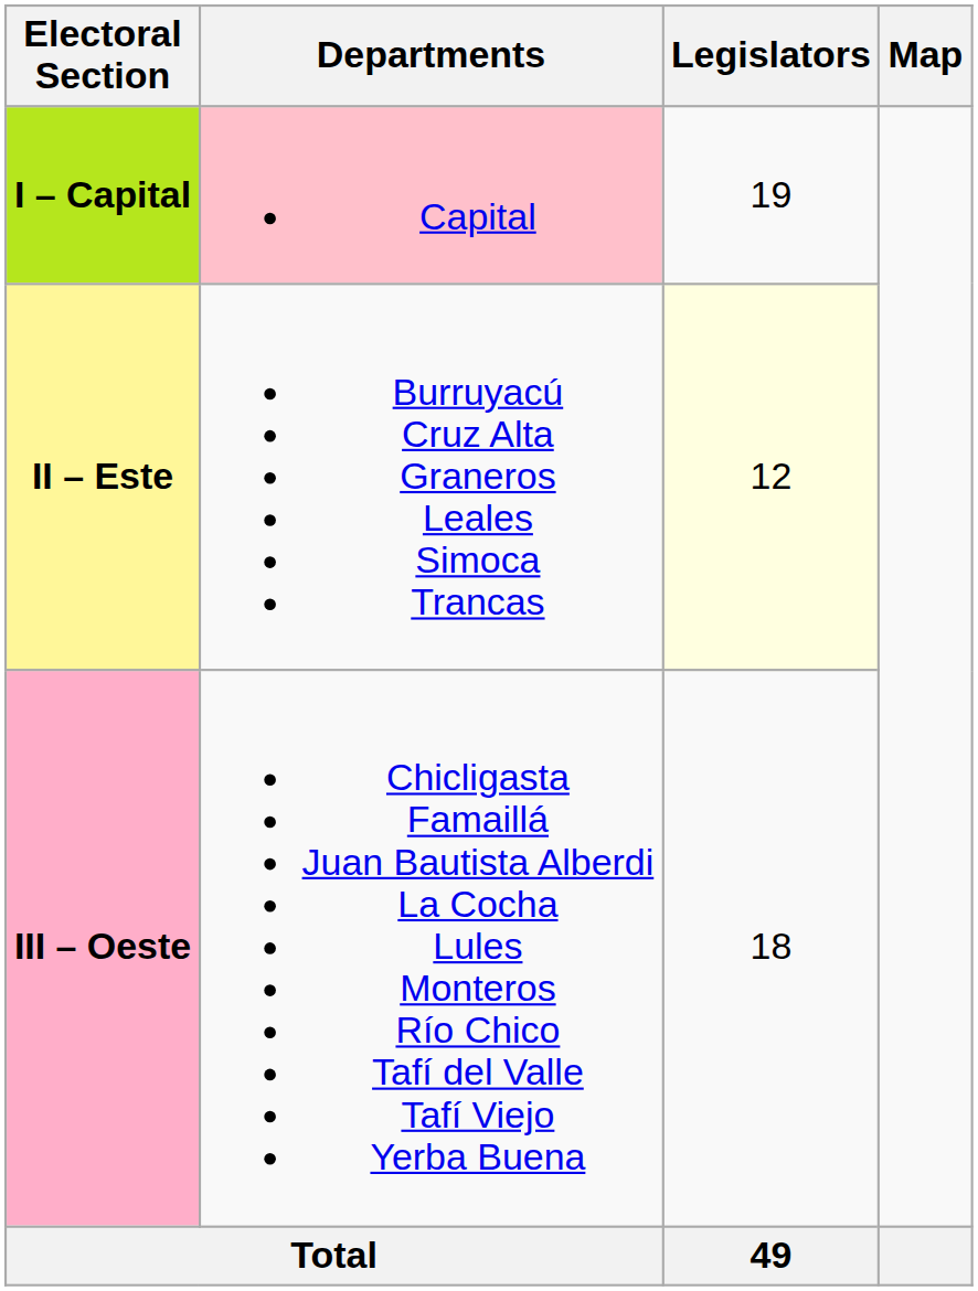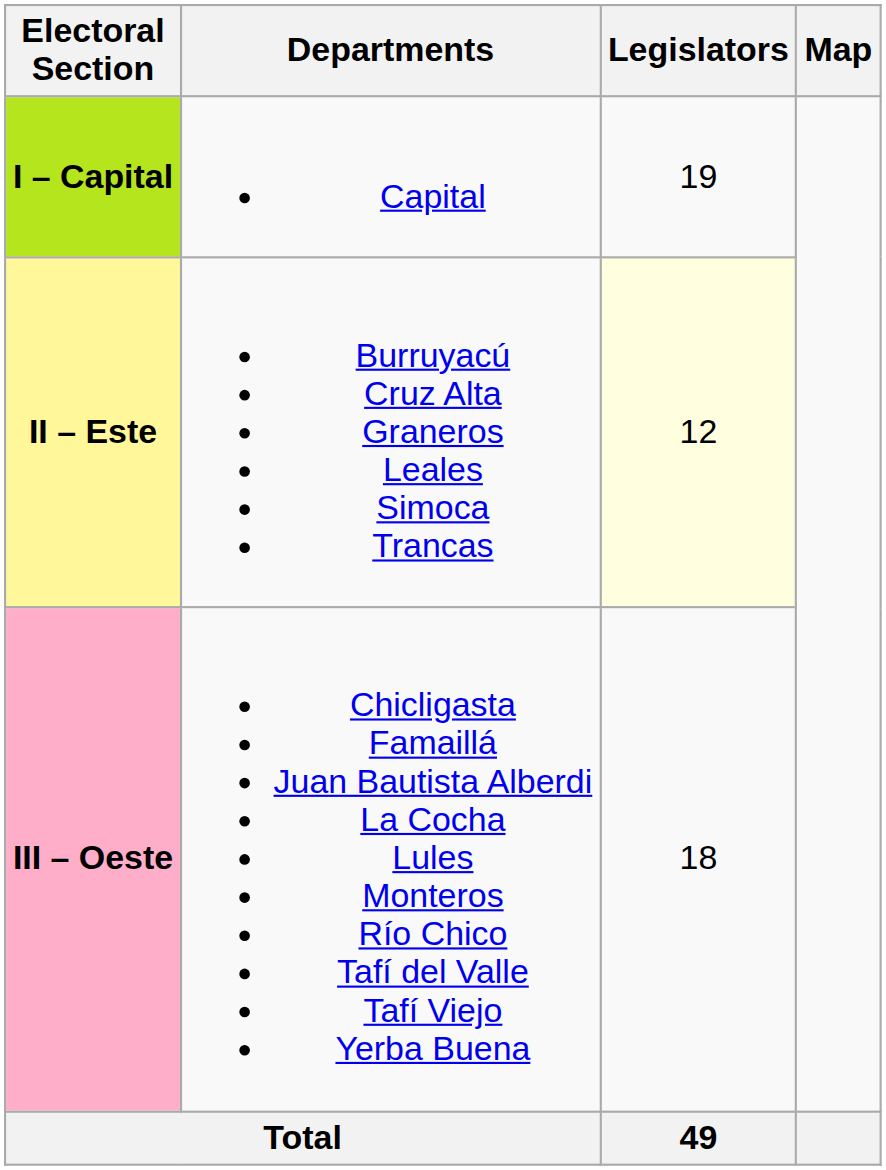I – Capital | Departments: pink background -> no background
